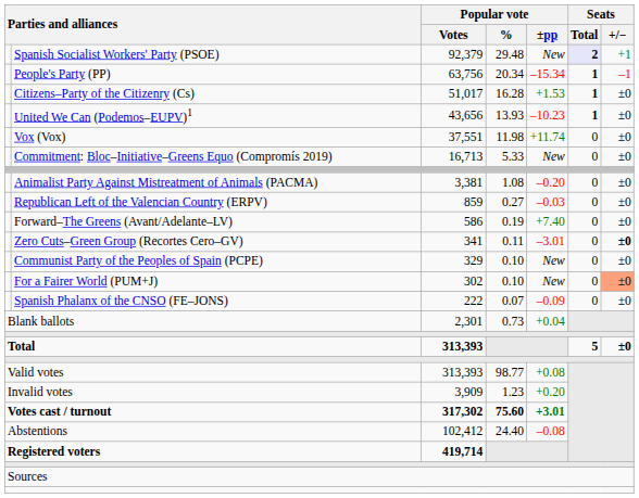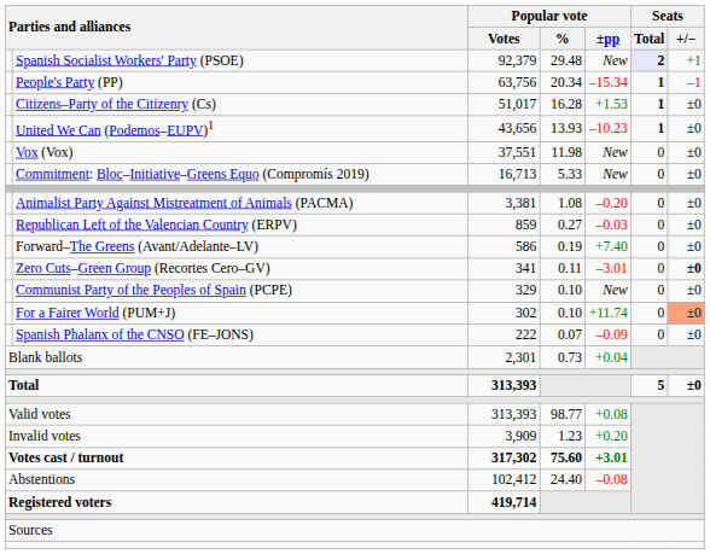Vox (Vox) | Popular vote / ±pp: +11.74 -> New
For a Fairer World (PUM+J) | Popular vote / ±pp: New -> +11.74
